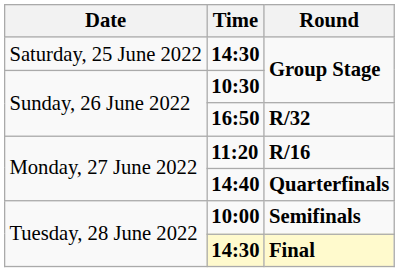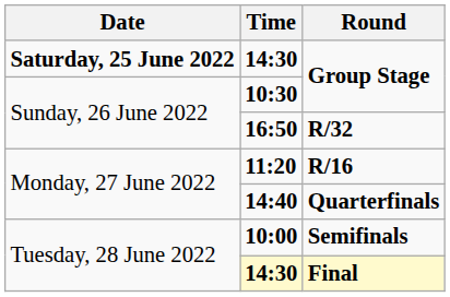14:30 / Group Stage | Date: normal -> bold
